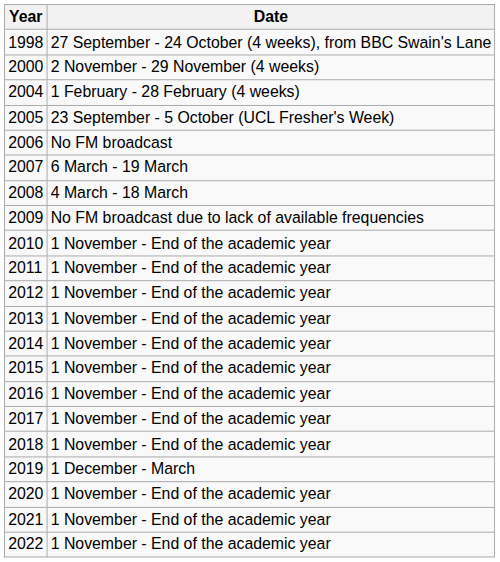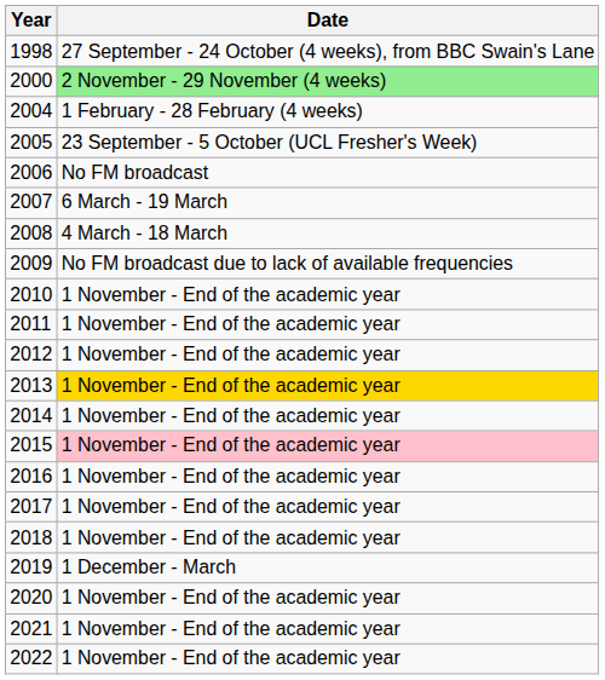2000 | Date: no background -> lightgreen background
2013 | Date: no background -> gold background
2015 | Date: no background -> pink background
